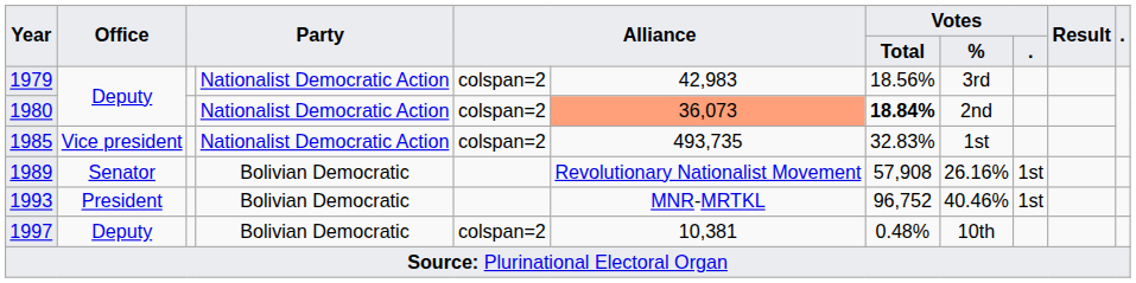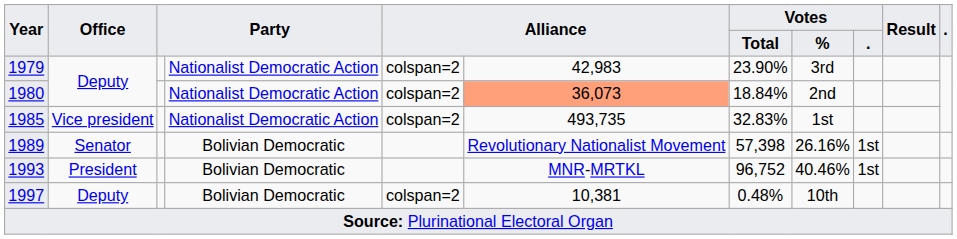1979 | Votes / Total: 18.56% -> 23.90%
1980 | Votes / Total: bold -> normal
1989 | Votes / Total: 57,908 -> 57,398
